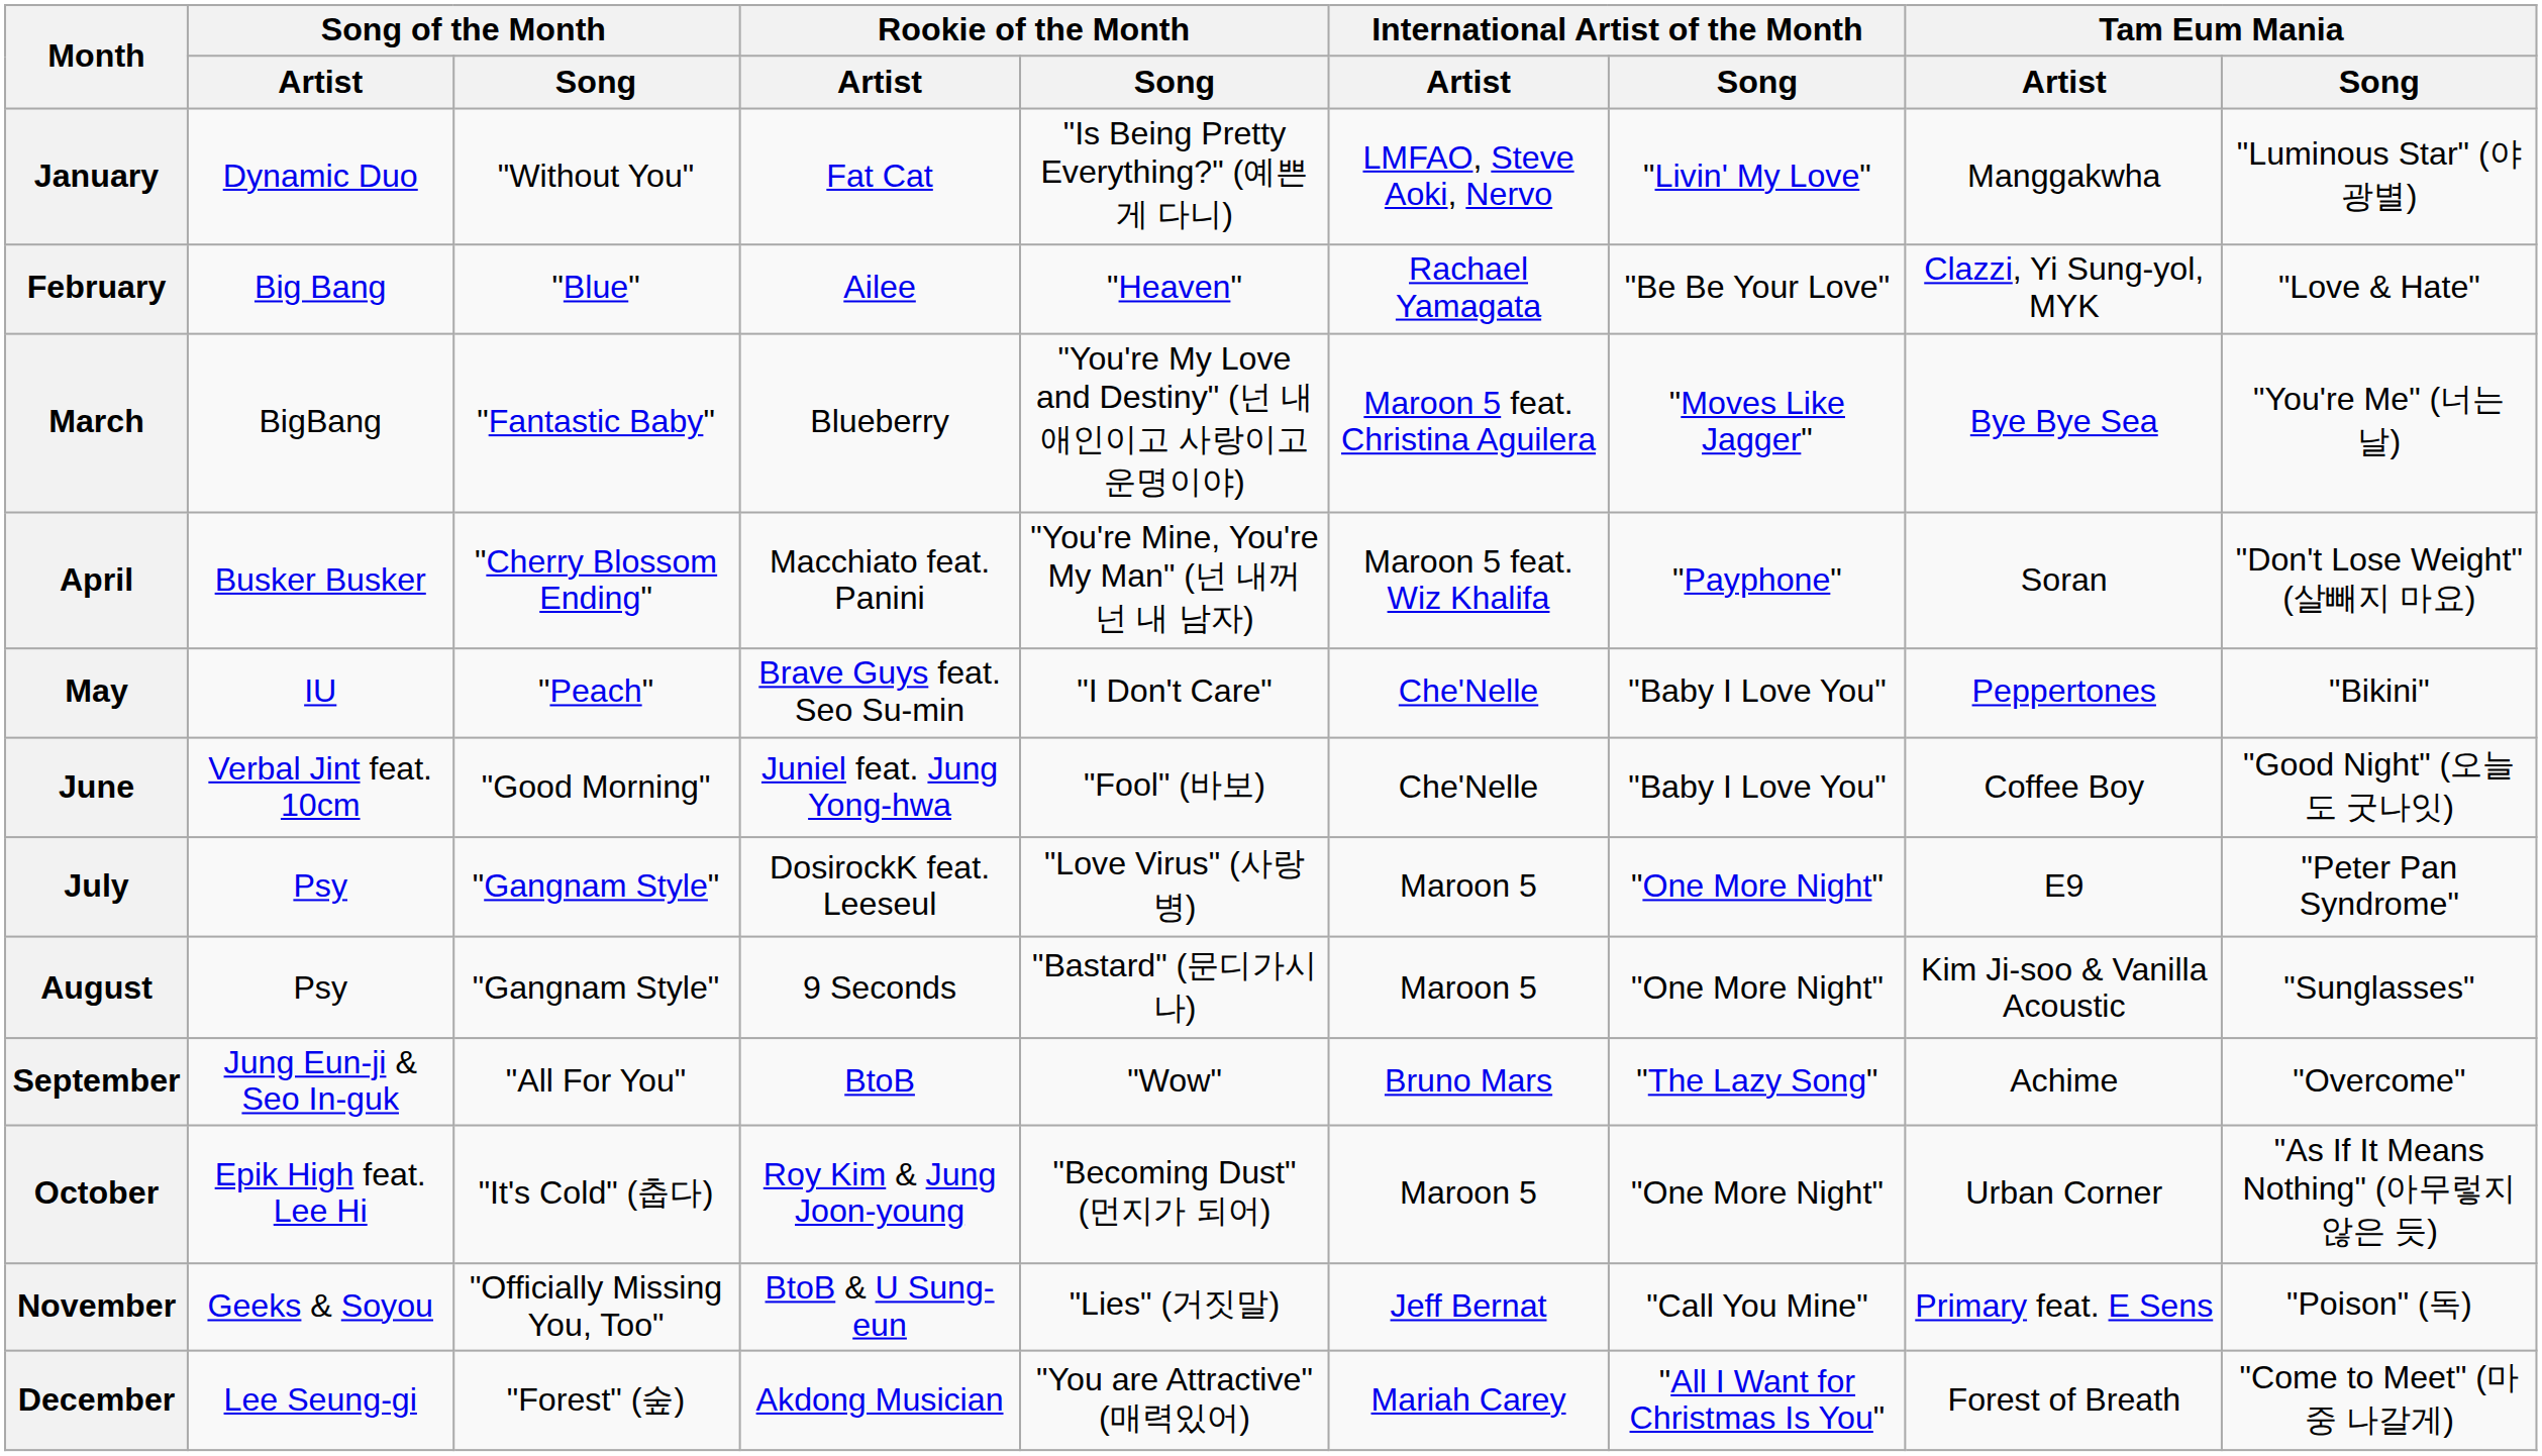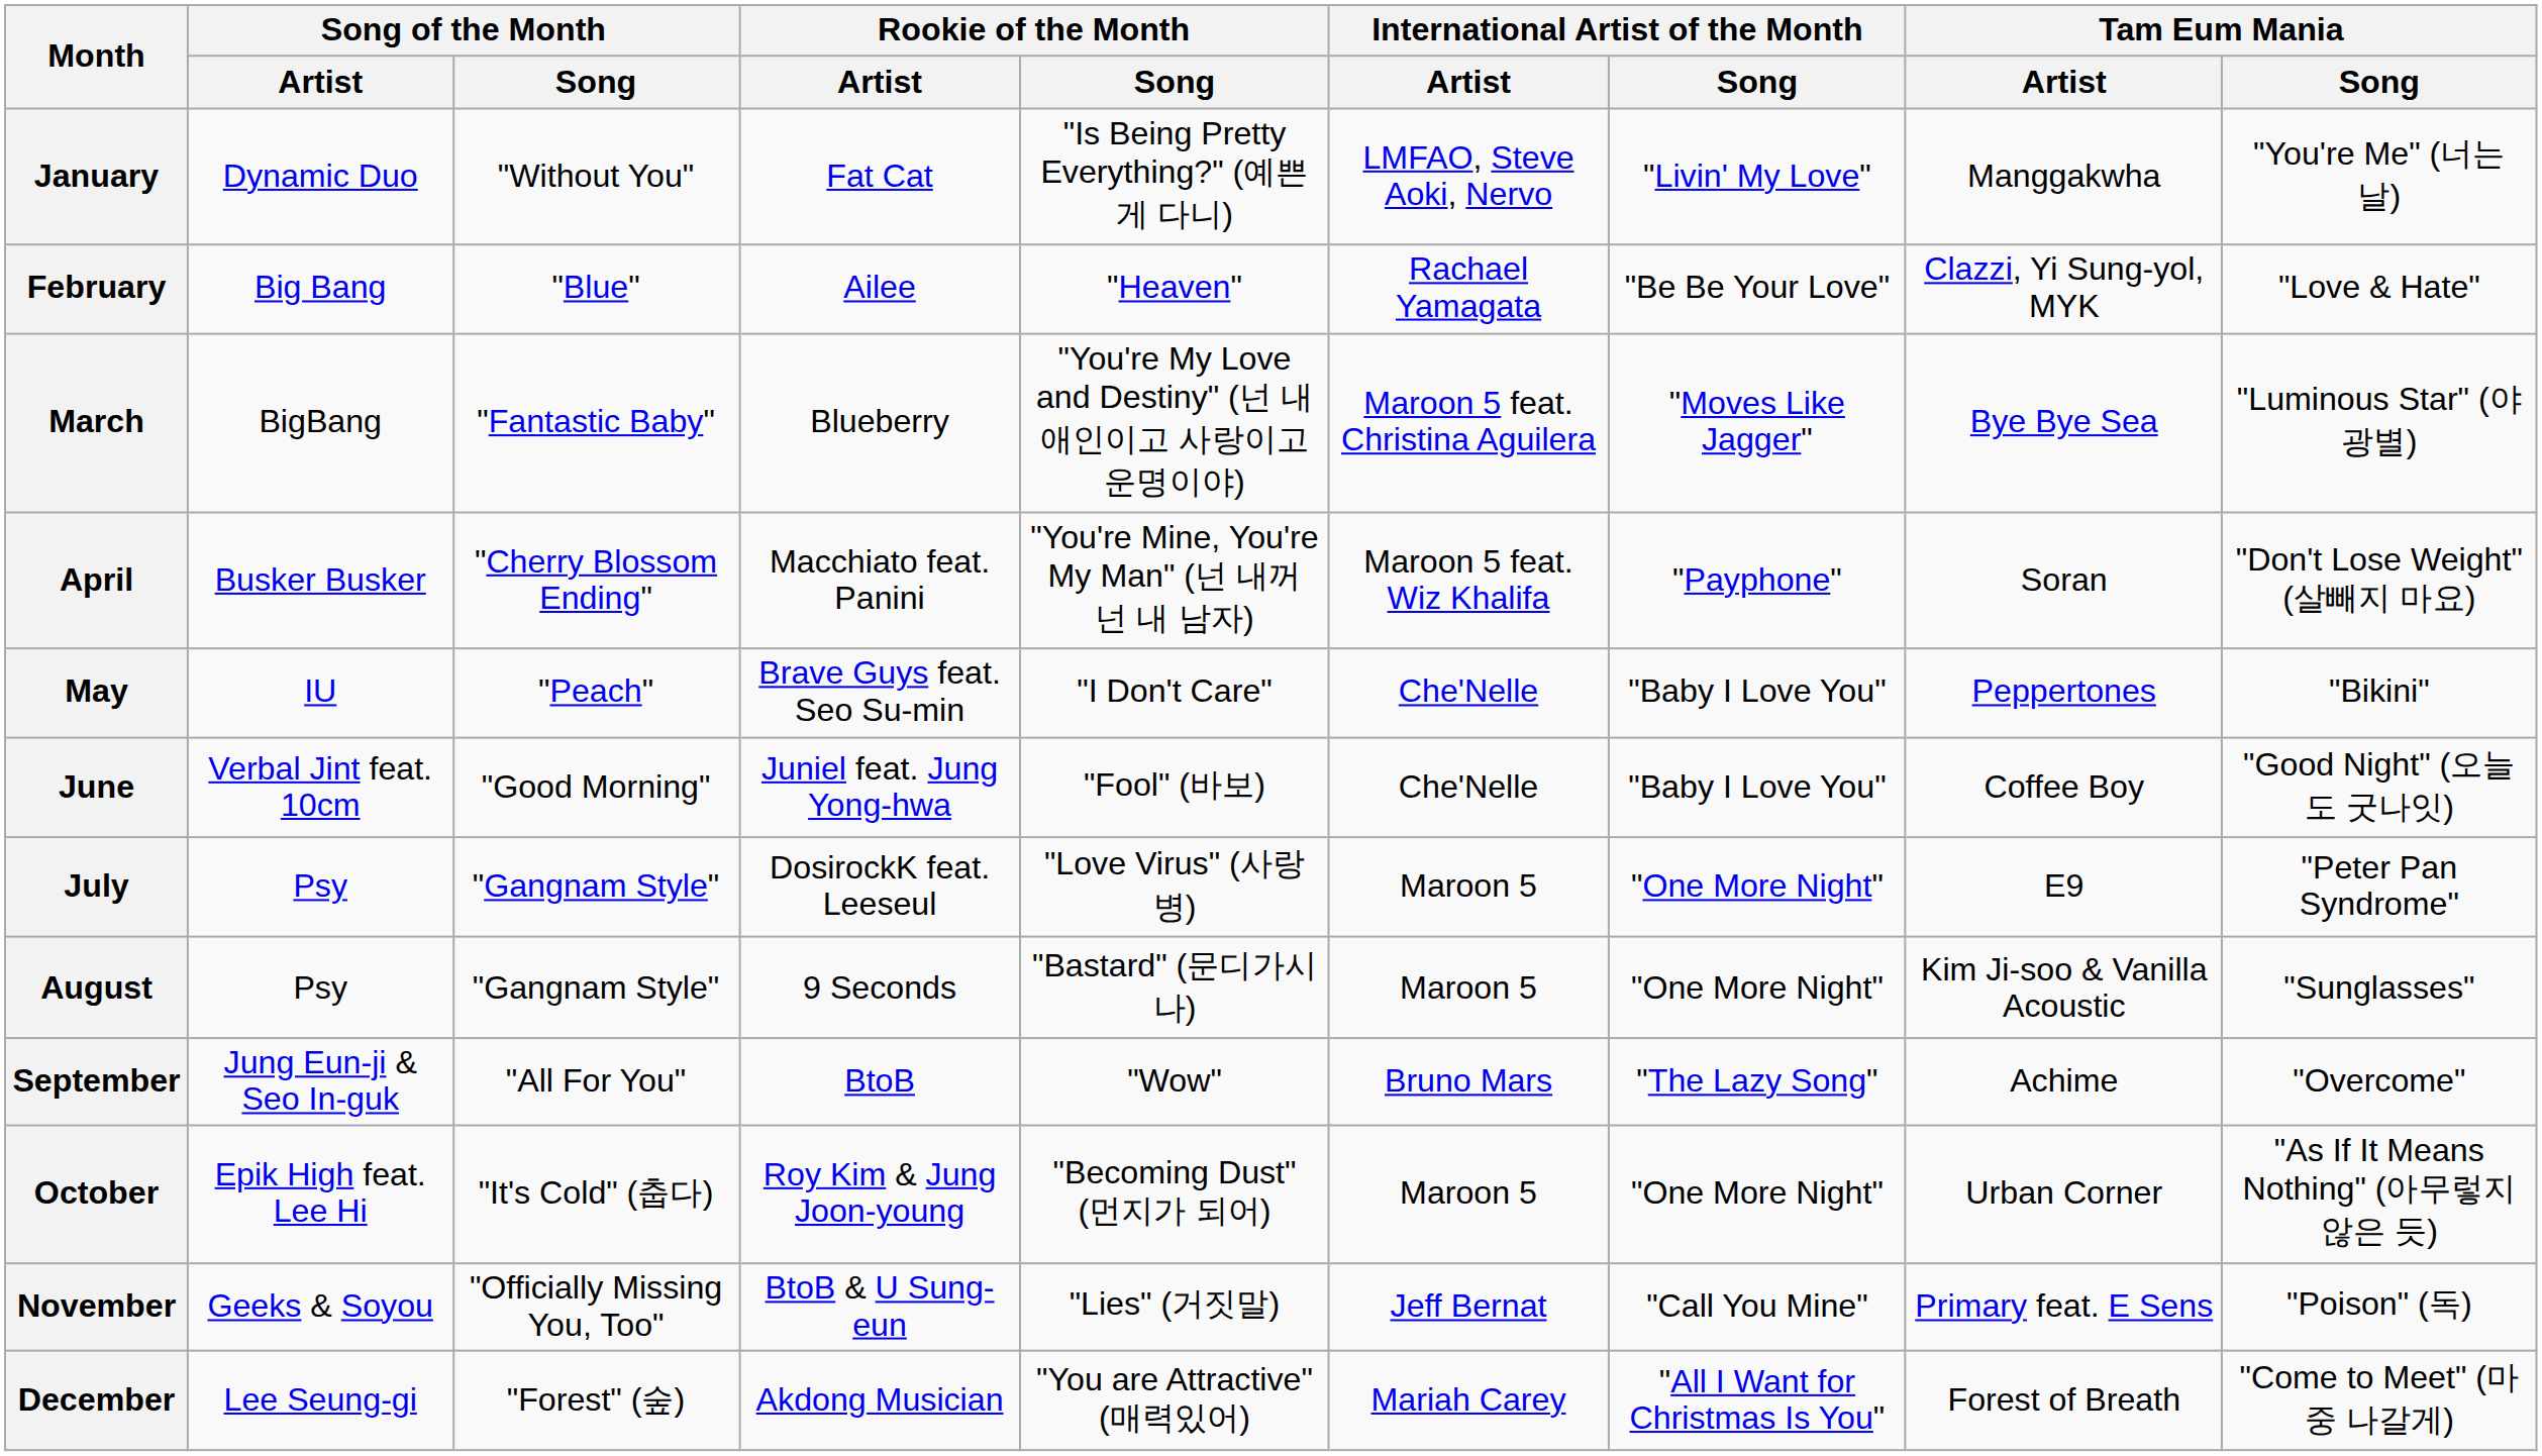January | Tam Eum Mania / Song: "Luminous Star" (야광별) -> "You're Me" (너는 날)
March | Tam Eum Mania / Song: "You're Me" (너는 날) -> "Luminous Star" (야광별)
